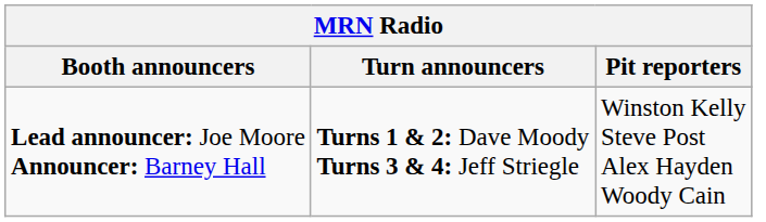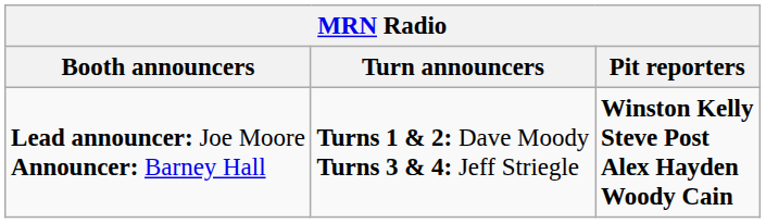Lead announcer: Joe Moore Announcer: Barney Hall | Pit reporters: normal -> bold
